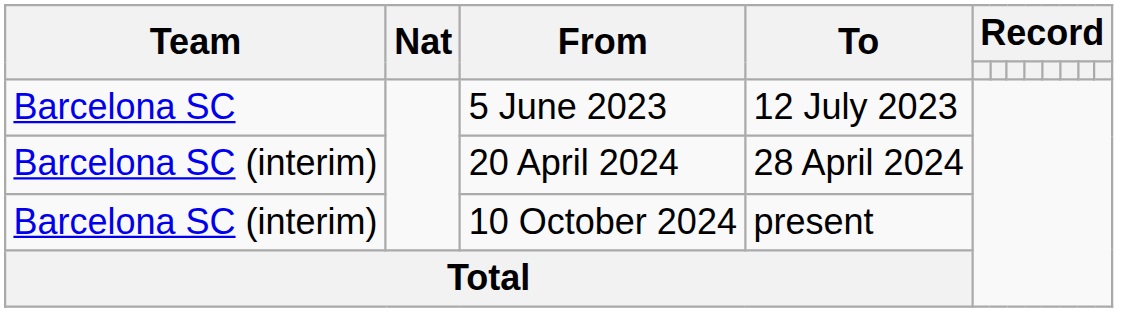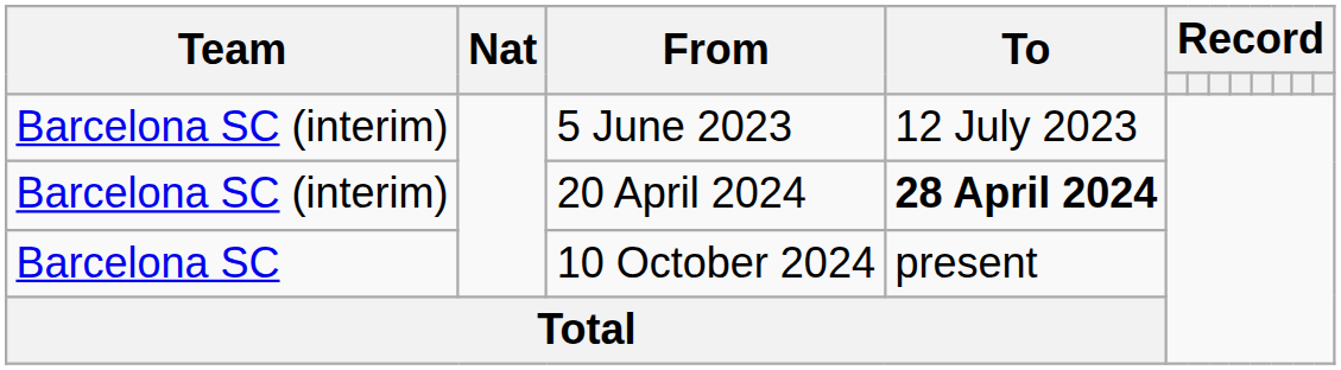5 June 2023 | Team: Barcelona SC -> Barcelona SC (interim)
20 April 2024 | To: normal -> bold
10 October 2024 | Team: Barcelona SC (interim) -> Barcelona SC
